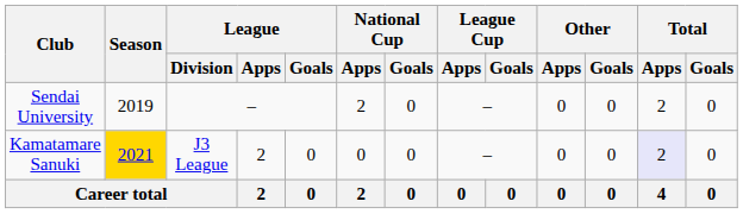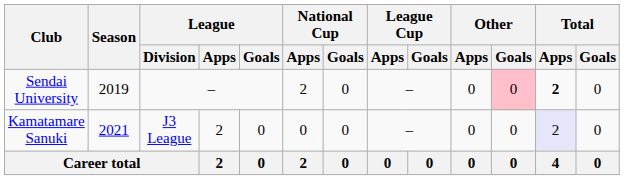Sendai University | Other / Goals: no background -> pink background
Sendai University | Total / Apps: normal -> bold
Kamatamare Sanuki | Season: gold background -> no background
